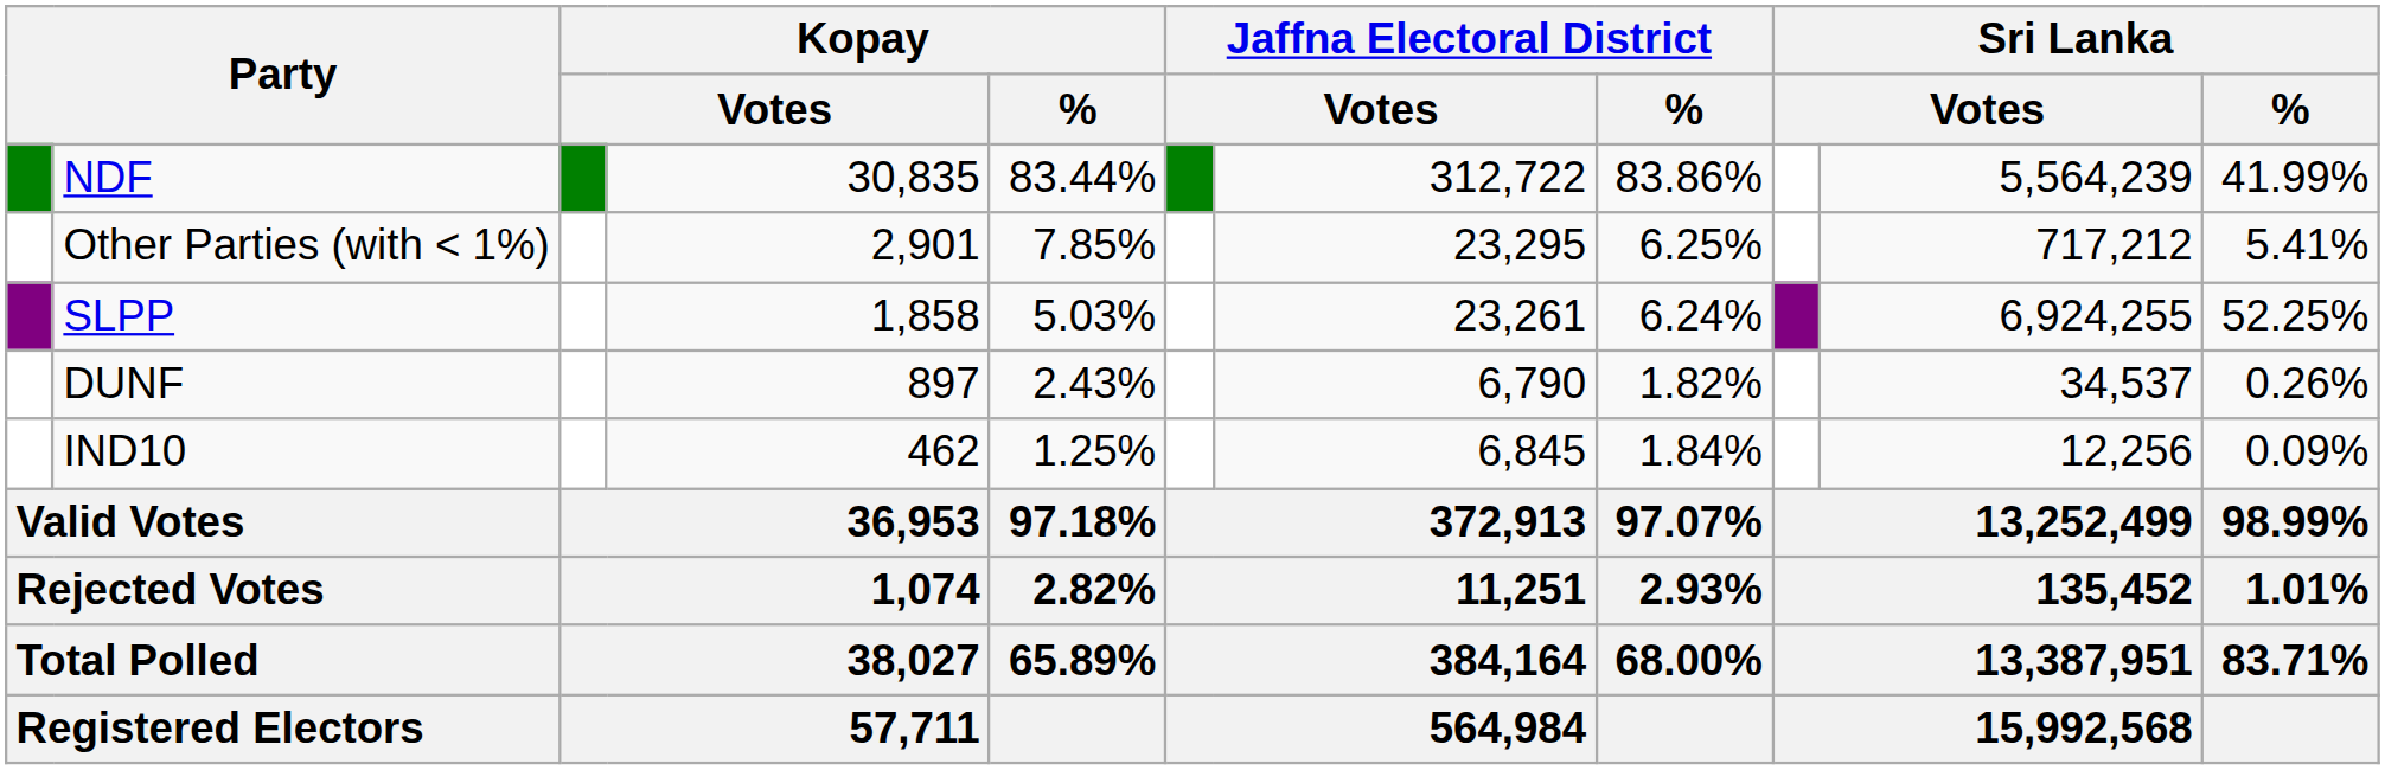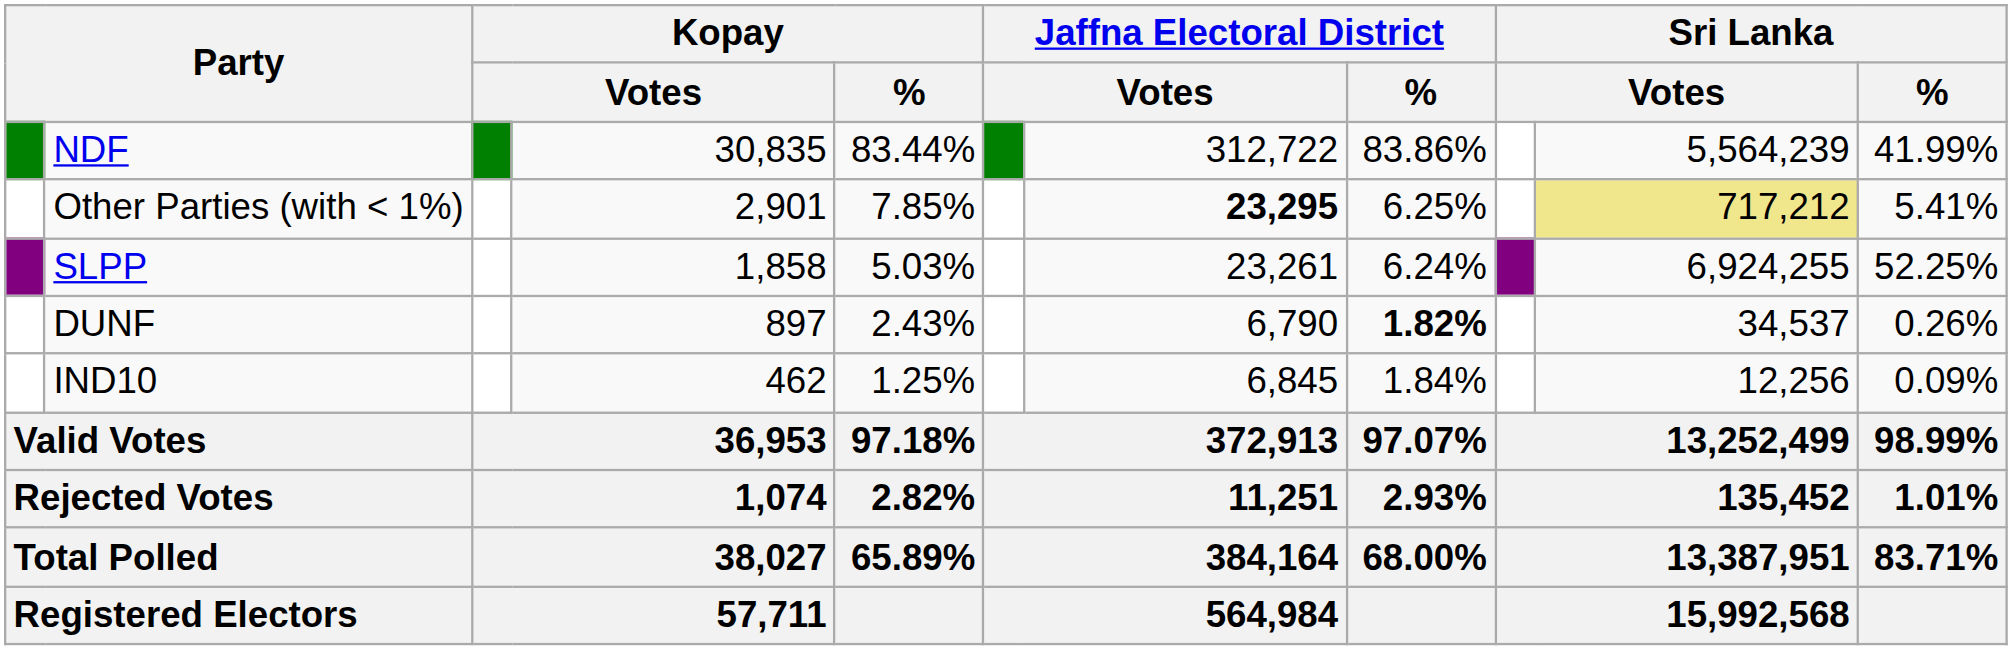Other Parties (with < 1%) | column 7: normal -> bold
Other Parties (with < 1%) | column 10: no background -> khaki background
DUNF | Jaffna Electoral District / %: normal -> bold
